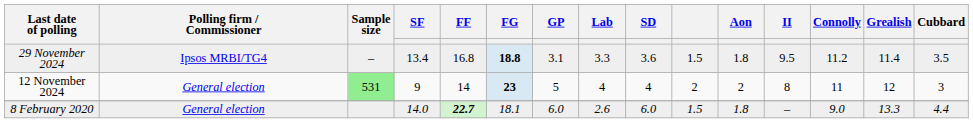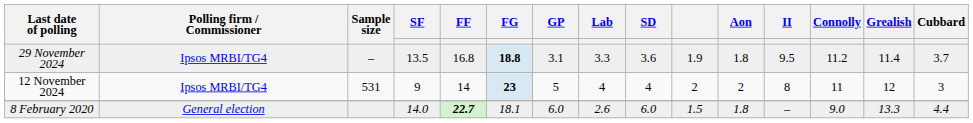29 November 2024 | SF: 13.4 -> 13.5
29 November 2024 | column 10: 1.5 -> 1.9
29 November 2024 | Cubbard: 3.5 -> 3.7
12 November 2024 | Polling firm / Commissioner: General election -> Ipsos MRBI/TG4
12 November 2024 | Sample size: lightgreen background -> no background
